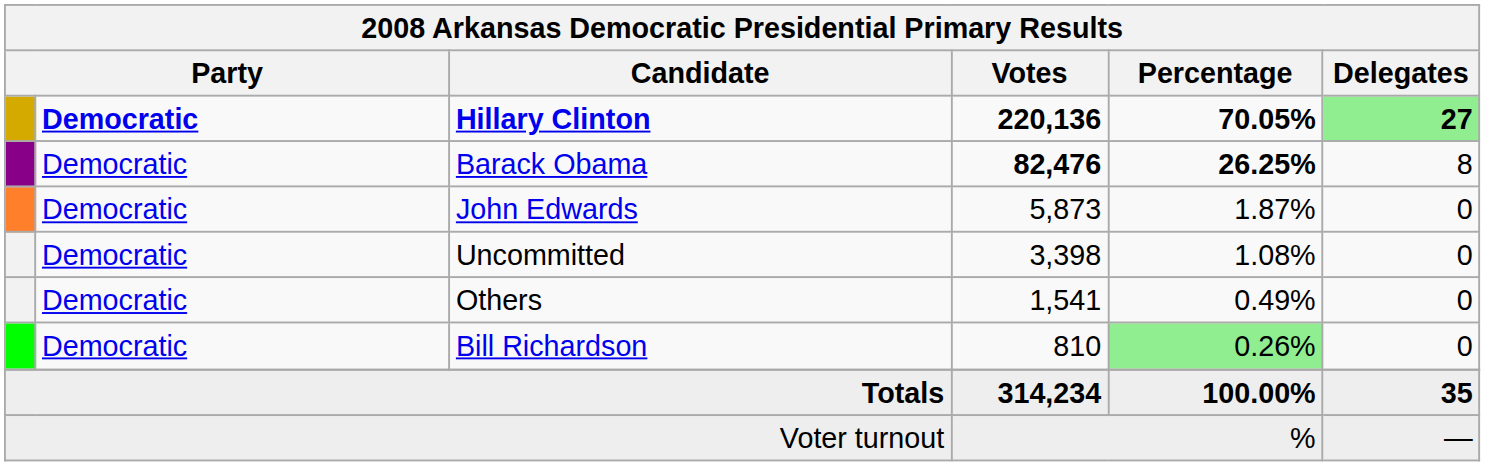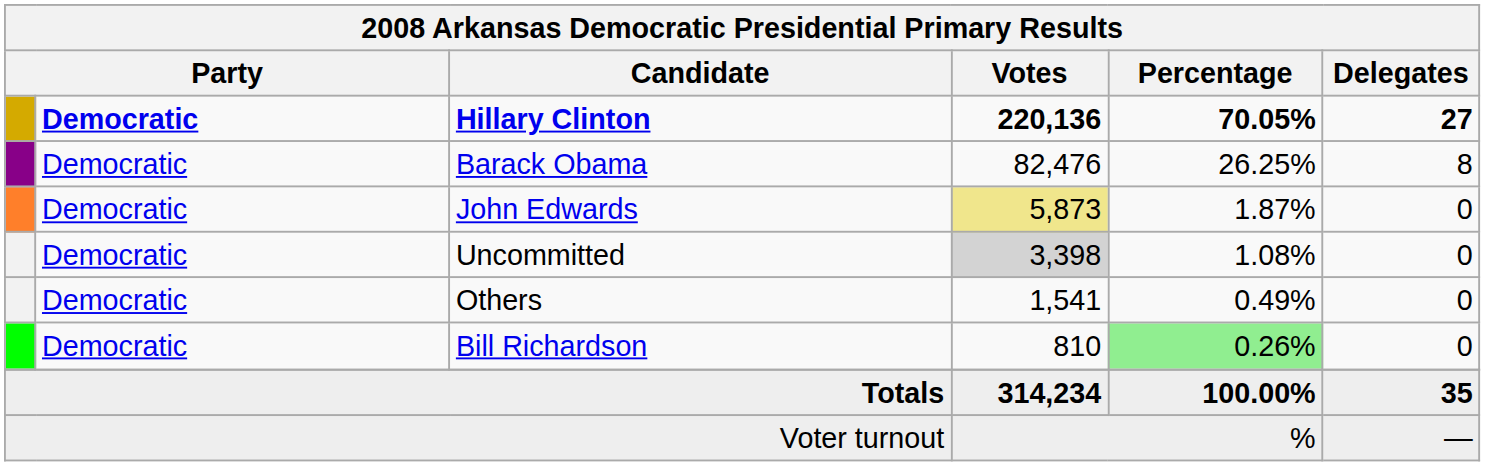Hillary Clinton | Delegates: lightgreen background -> no background
Barack Obama | Votes: bold -> normal
Barack Obama | Percentage: bold -> normal
John Edwards | Votes: no background -> khaki background
Uncommitted | Votes: no background -> lightgrey background
